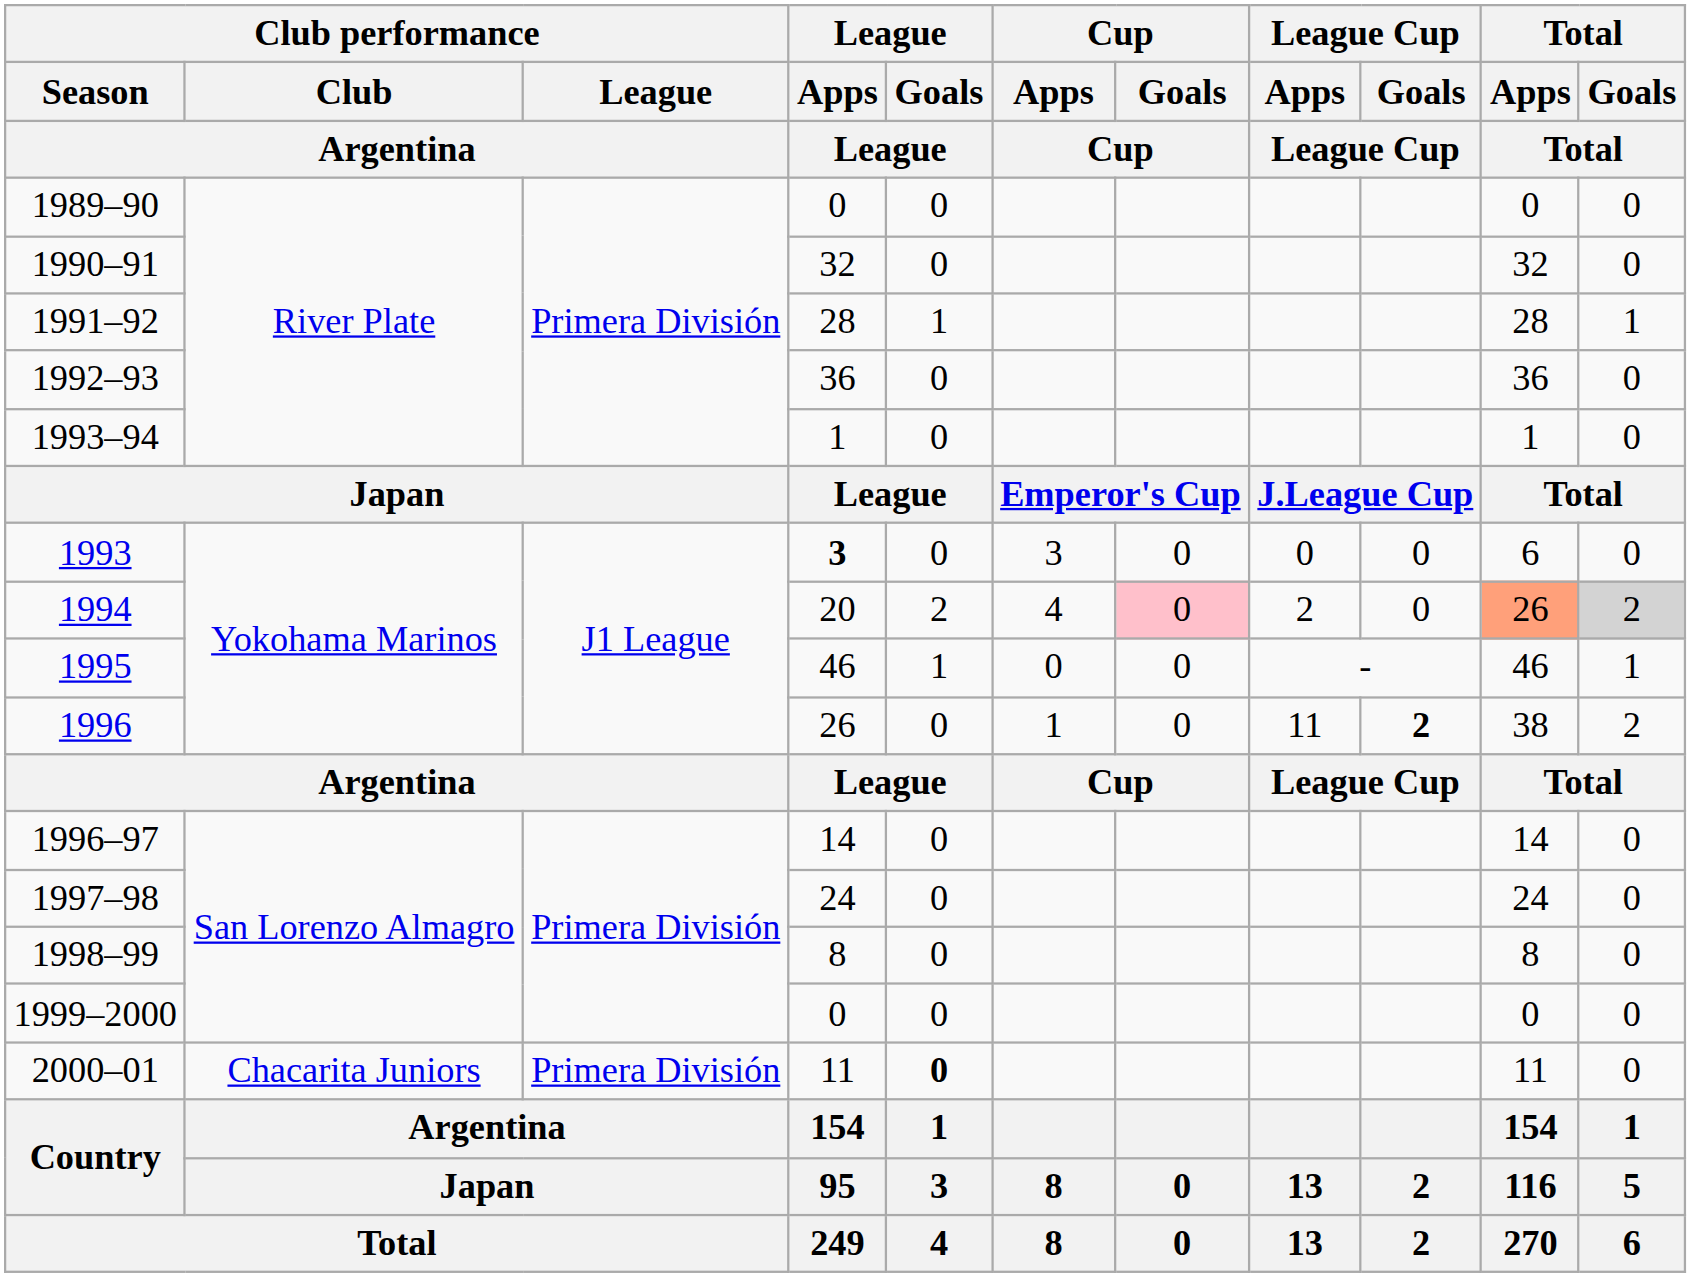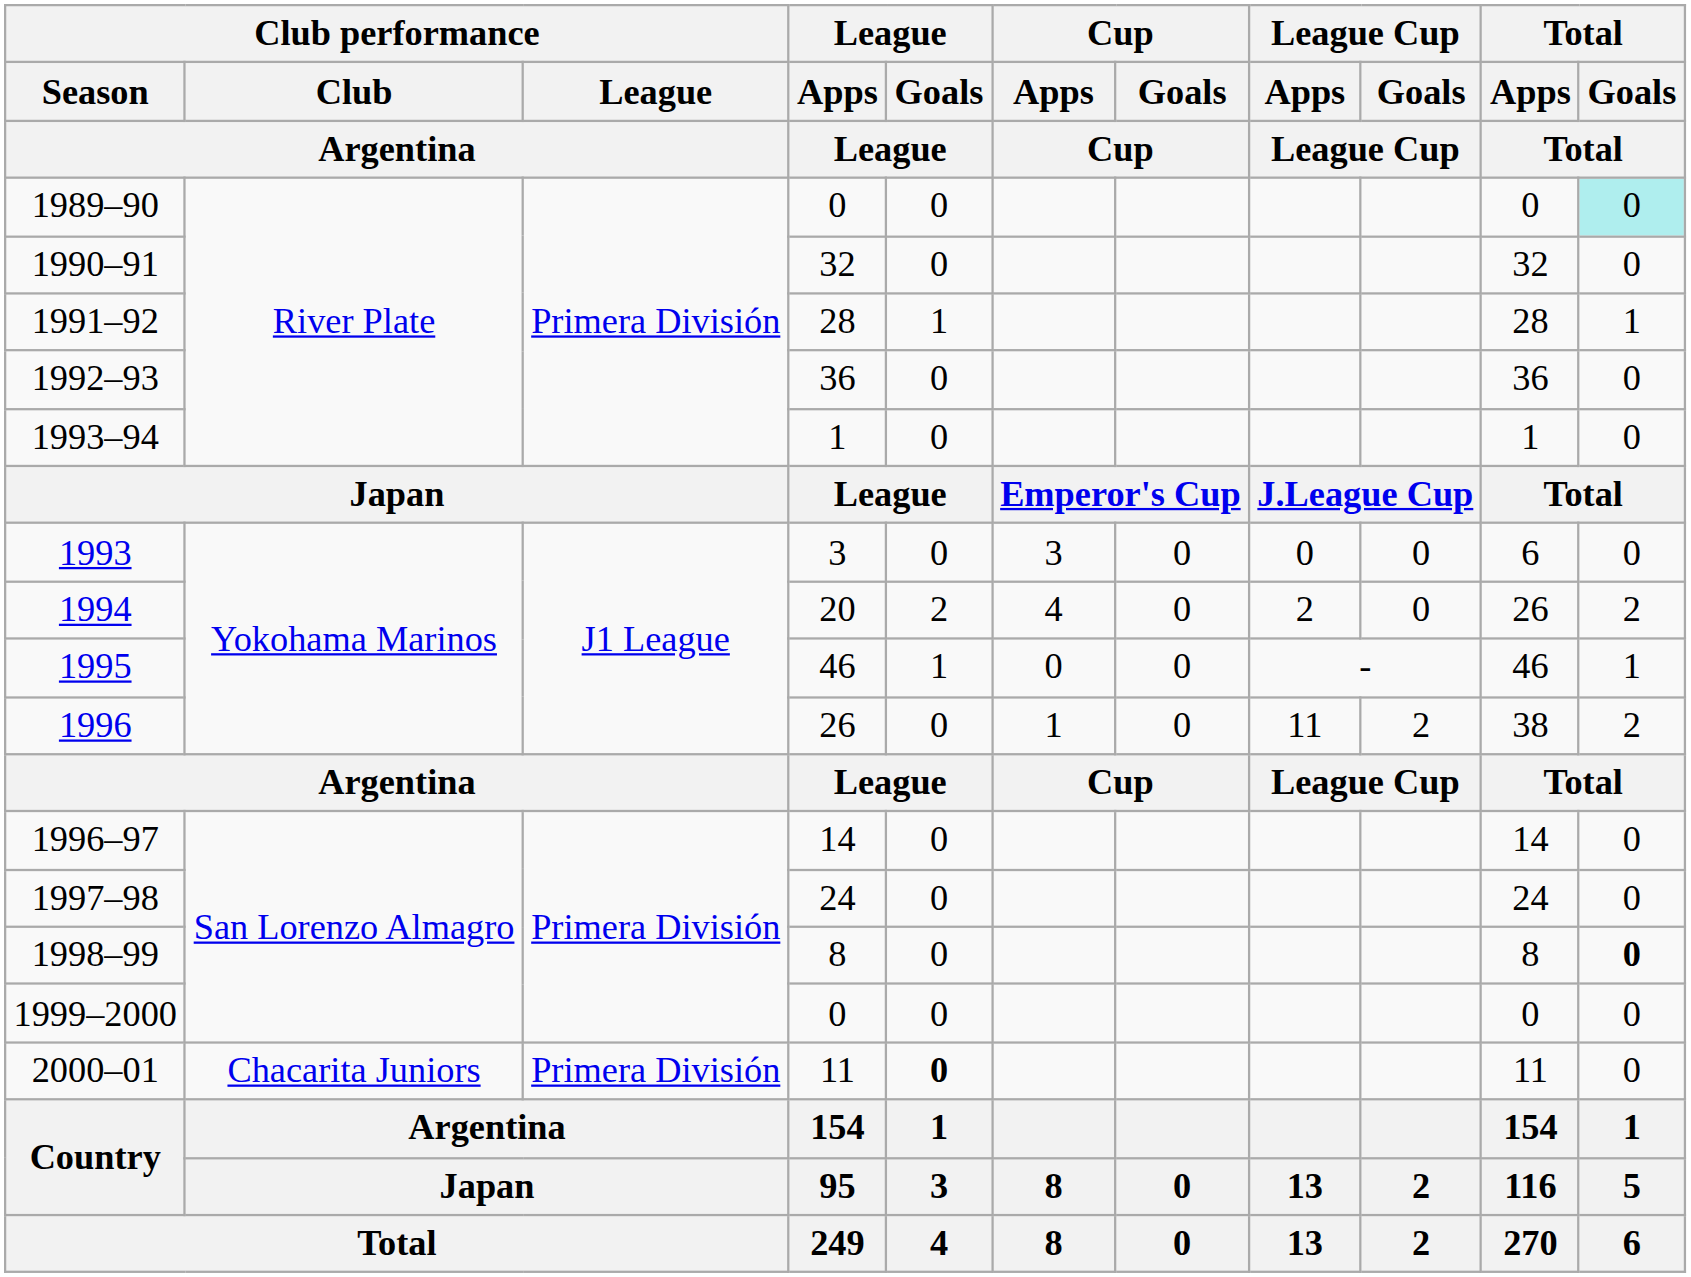1989–90 | Total / Goals / Total: no background -> paleturquoise background
1993 | League / Apps / League: bold -> normal
1994 | Cup / Goals / Cup: pink background -> no background
1994 | Total / Apps / Total: lightsalmon background -> no background
1994 | Total / Goals / Total: lightgrey background -> no background
1996 | League Cup / Goals / League Cup: bold -> normal
1998–99 | Total / Goals / Total: normal -> bold
